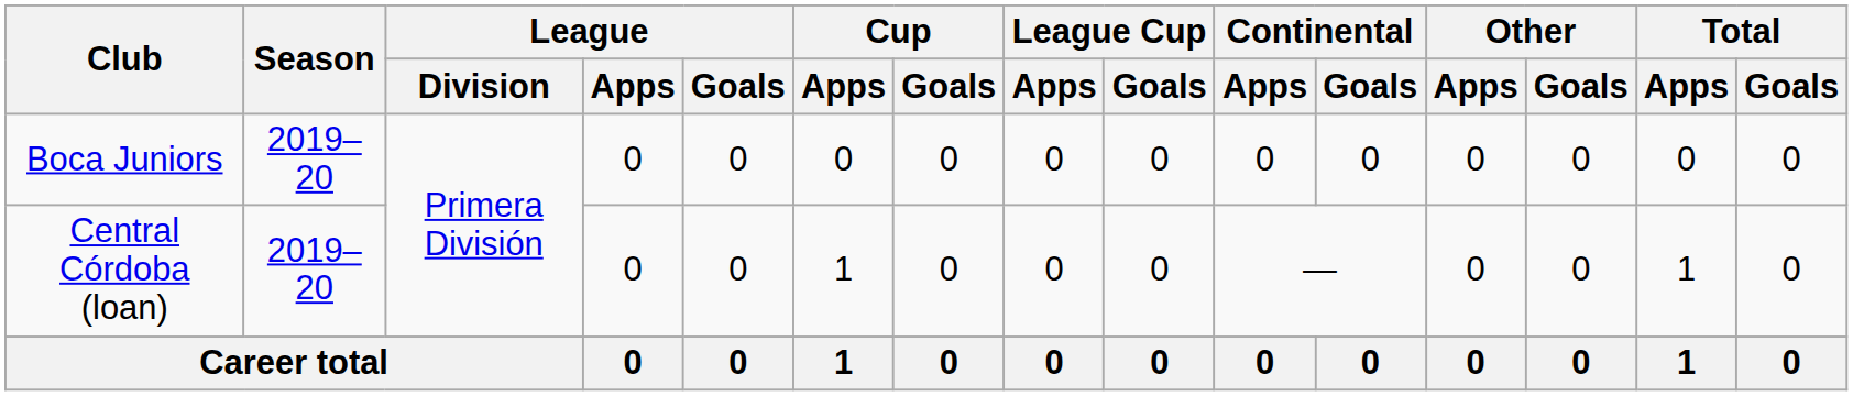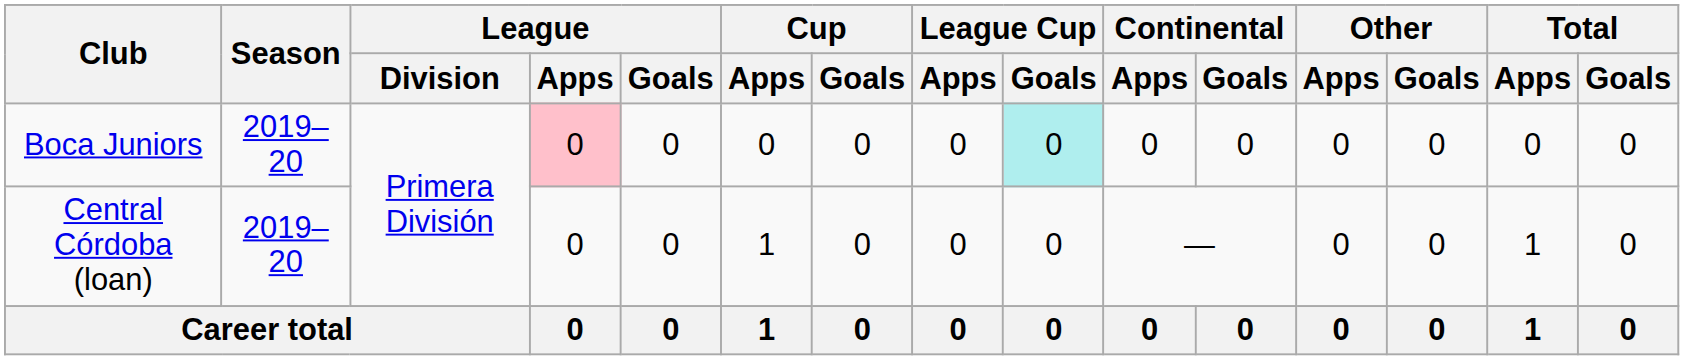Boca Juniors | League / Apps: no background -> pink background
Boca Juniors | League Cup / Goals: no background -> paleturquoise background
